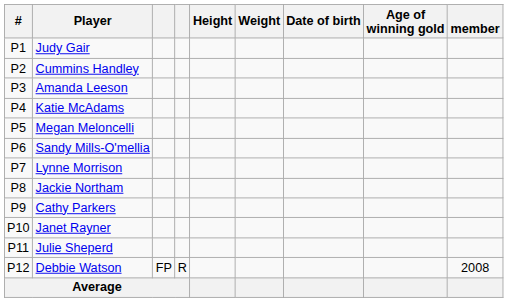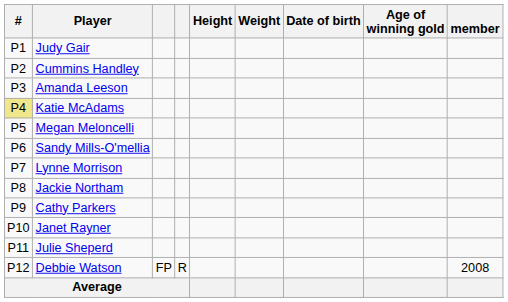Katie McAdams | #: no background -> khaki background
